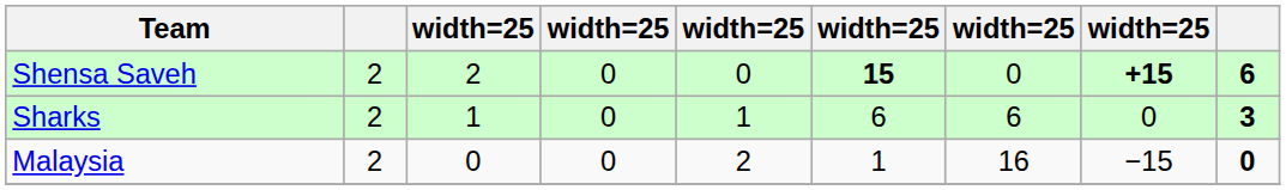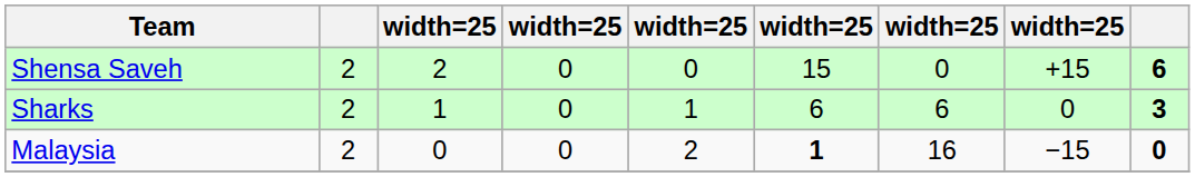Shensa Saveh | column 6: bold -> normal
Shensa Saveh | column 8: bold -> normal
Malaysia | column 6: normal -> bold
